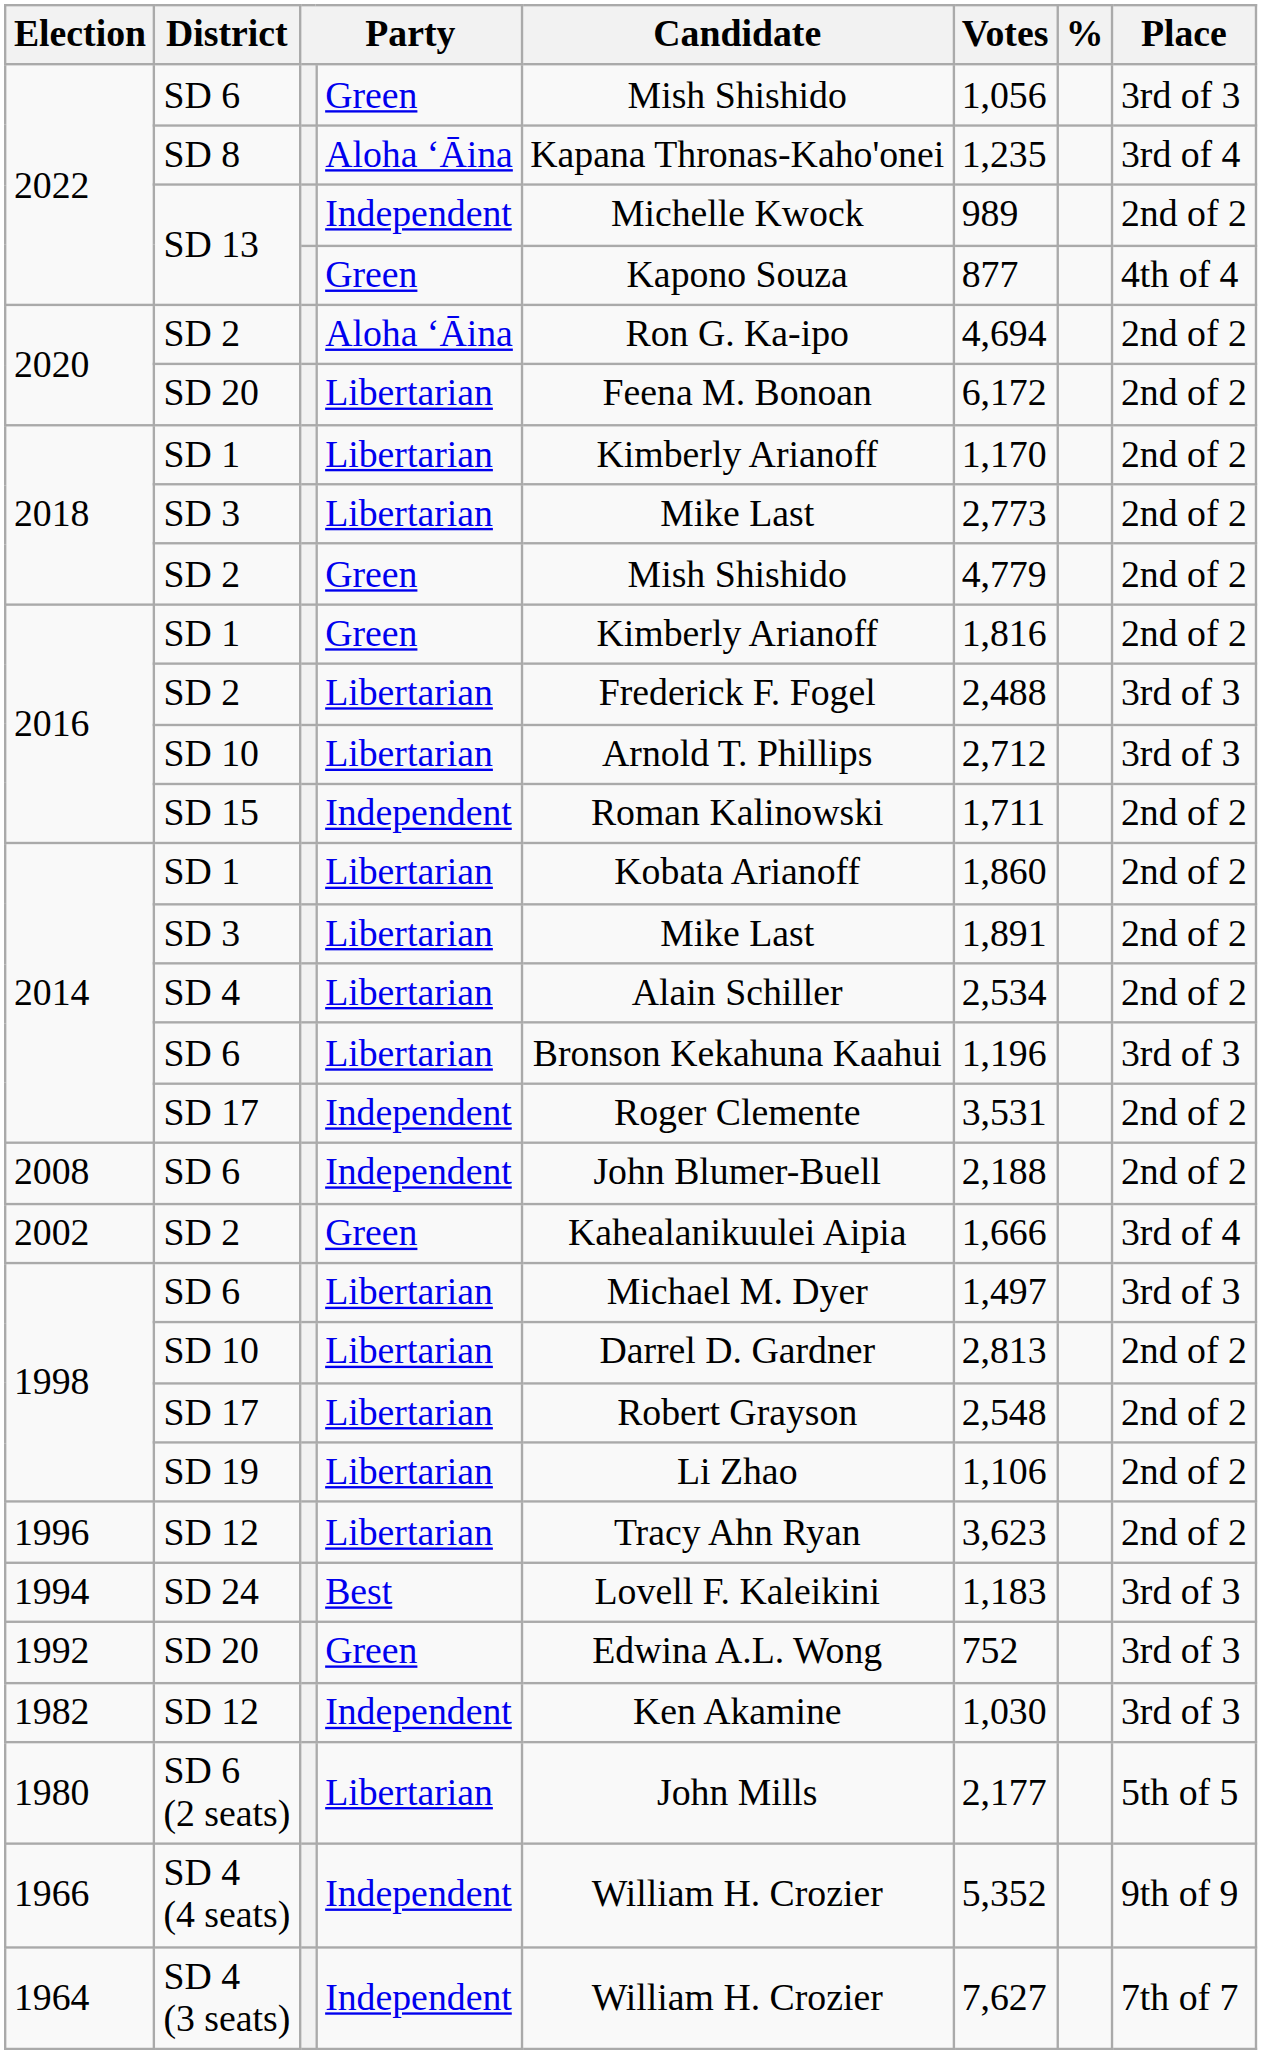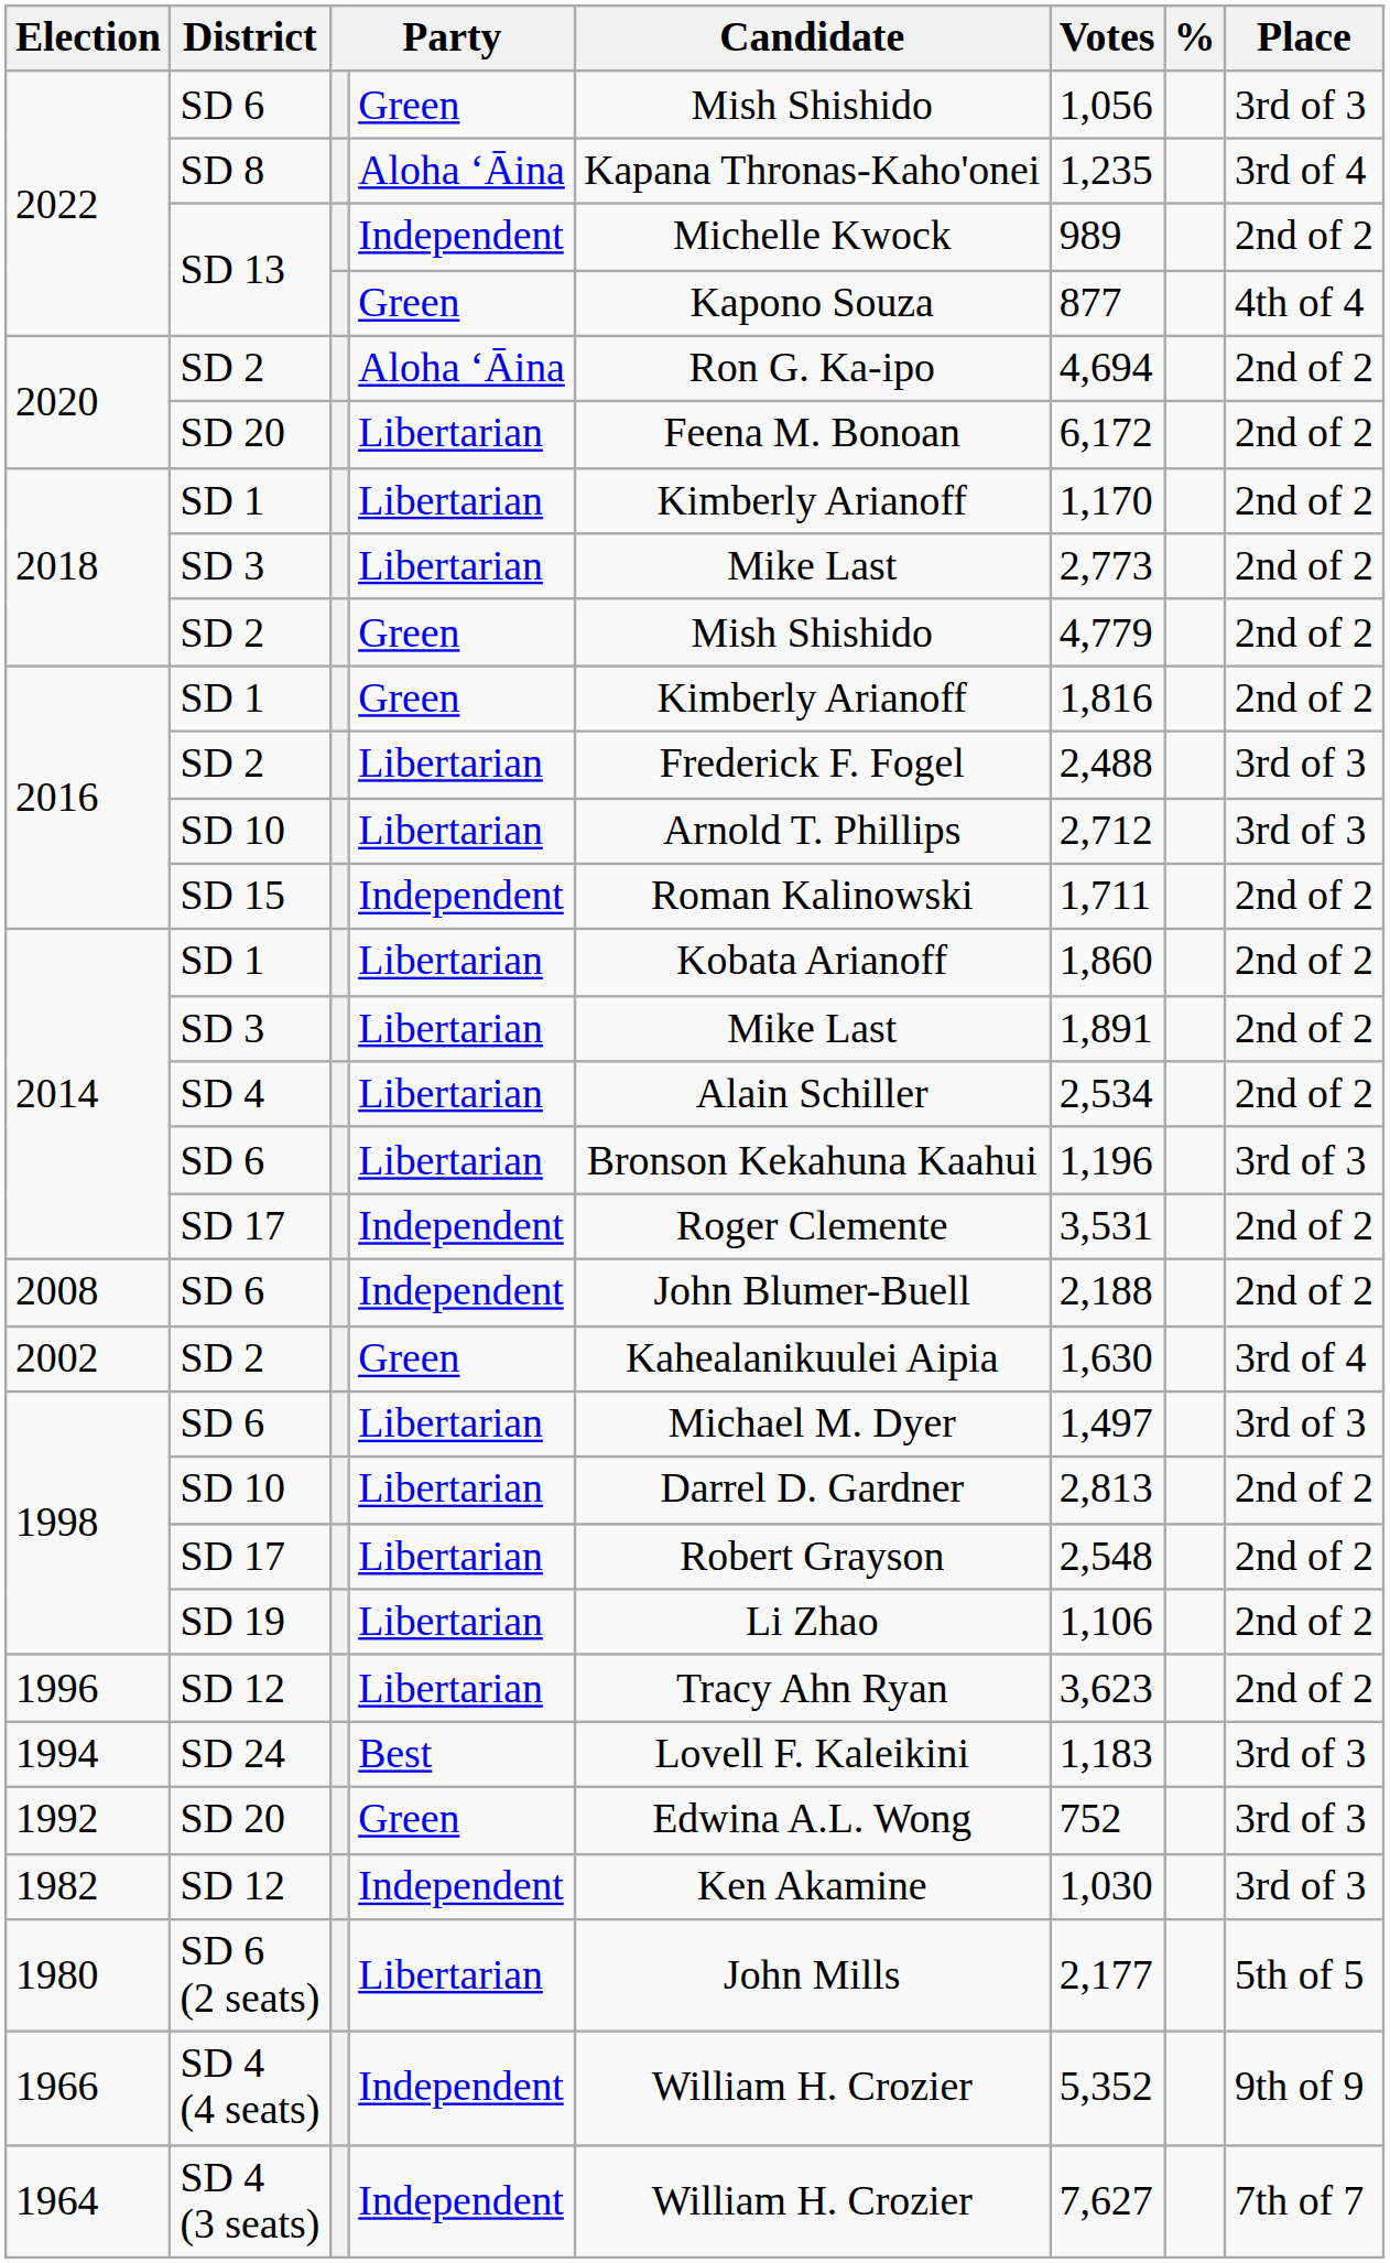2002 / SD 2 | Votes: 1,666 -> 1,630
